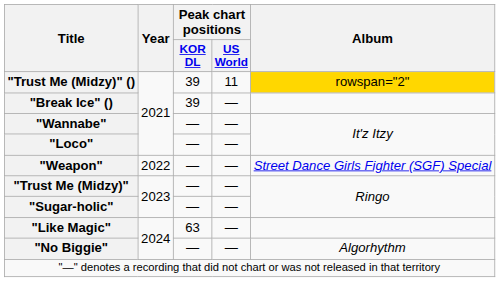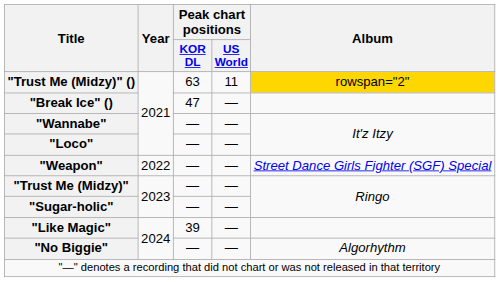"Trust Me (Midzy)" () | Peak chart positions / KOR DL: 39 -> 63
"Break Ice" () | Peak chart positions / KOR DL: 39 -> 47
"Like Magic" | Peak chart positions / KOR DL: 63 -> 39
